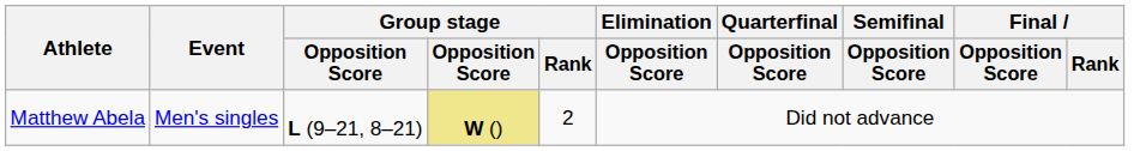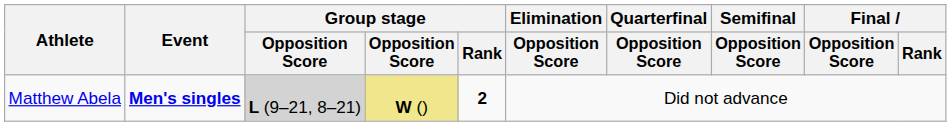Matthew Abela | Event: normal -> bold
Matthew Abela | column 3: no background -> lightgrey background
Matthew Abela | Group stage / Rank: normal -> bold
